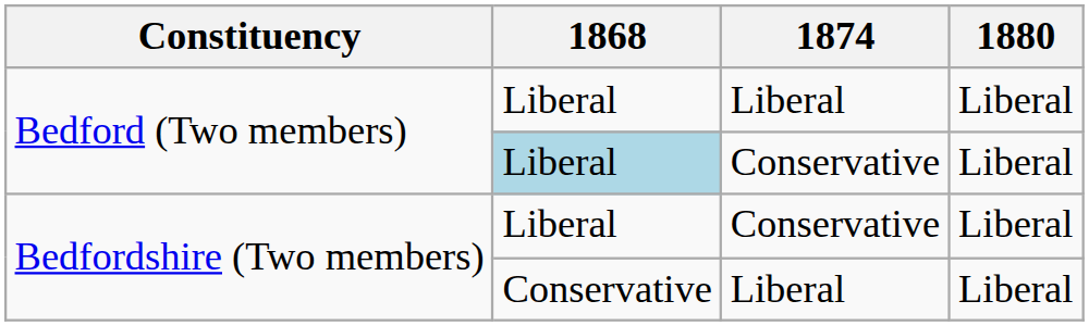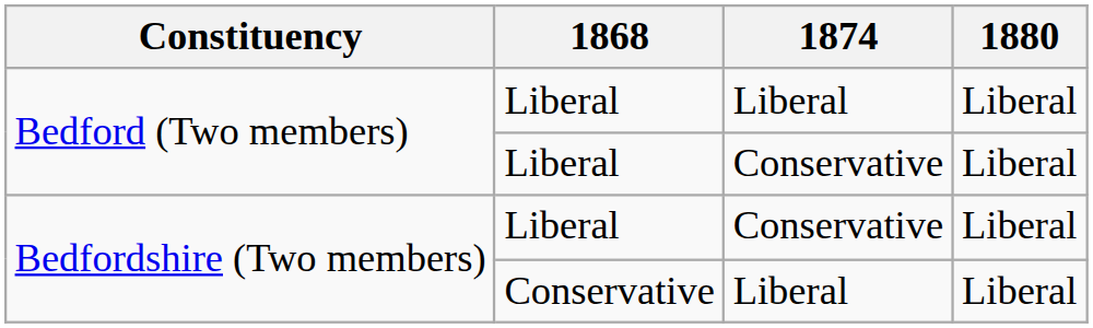Bedford (Two members) / Conservative | 1868: lightblue background -> no background
